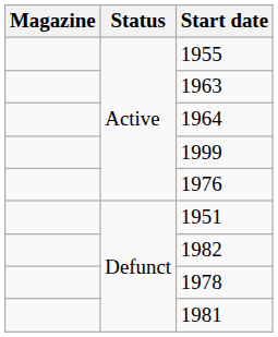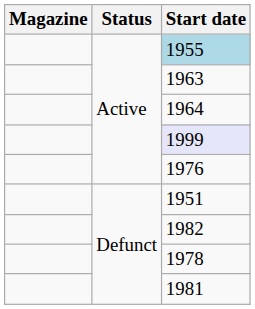1955 | Start date: no background -> lightblue background
1999 | Start date: no background -> lavender background
